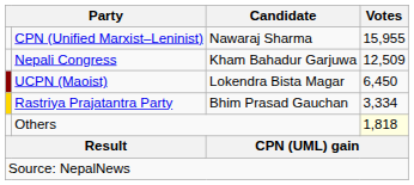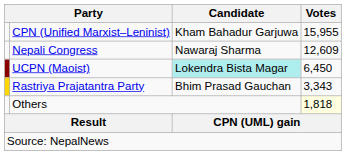CPN (Unified Marxist–Leninist) | Candidate: Nawaraj Sharma -> Kham Bahadur Garjuwa
Nepali Congress | Candidate: Kham Bahadur Garjuwa -> Nawaraj Sharma
Nepali Congress | Votes: 12,509 -> 12,609
UCPN (Maoist) | Candidate: no background -> paleturquoise background
Rastriya Prajatantra Party | Votes: 3,334 -> 3,343
